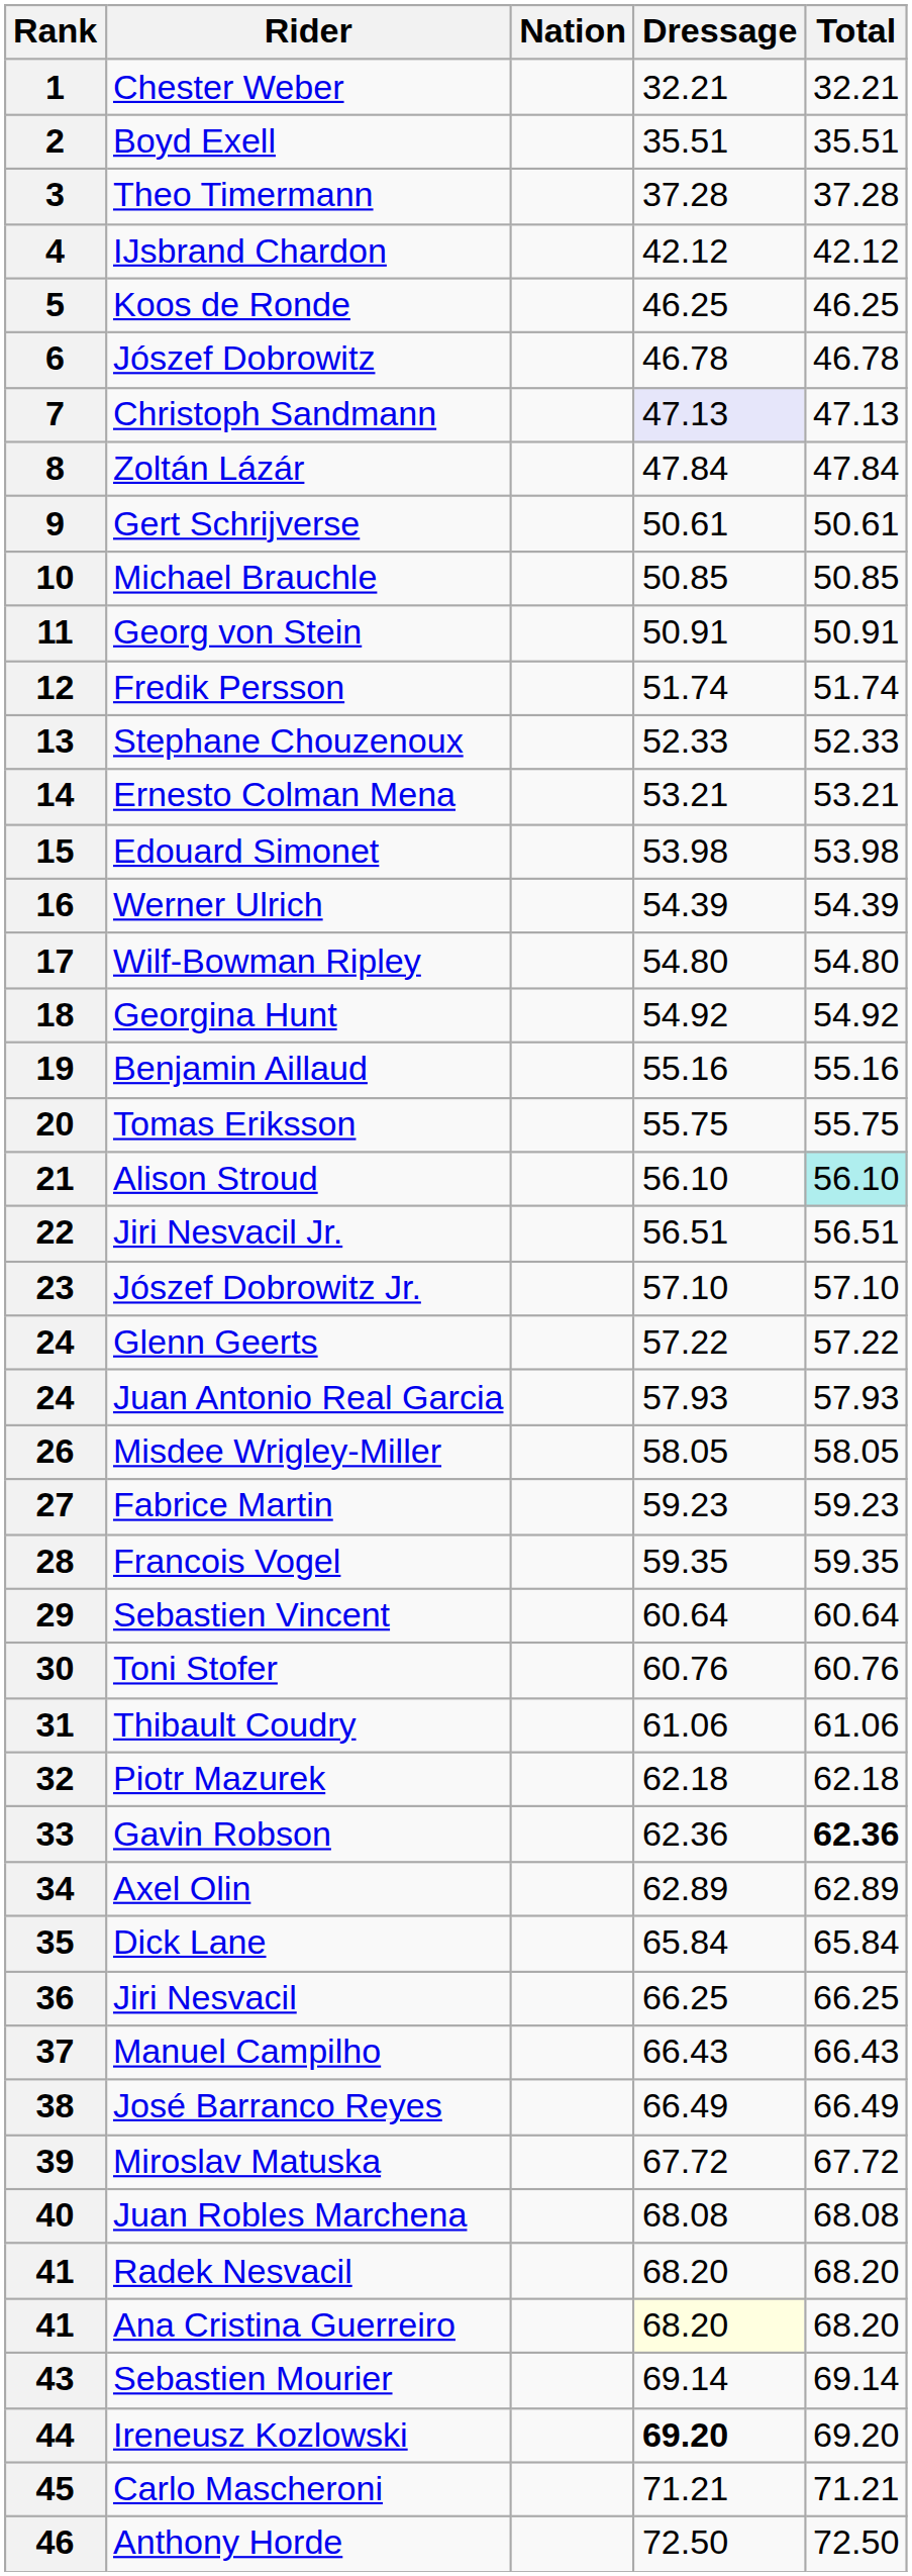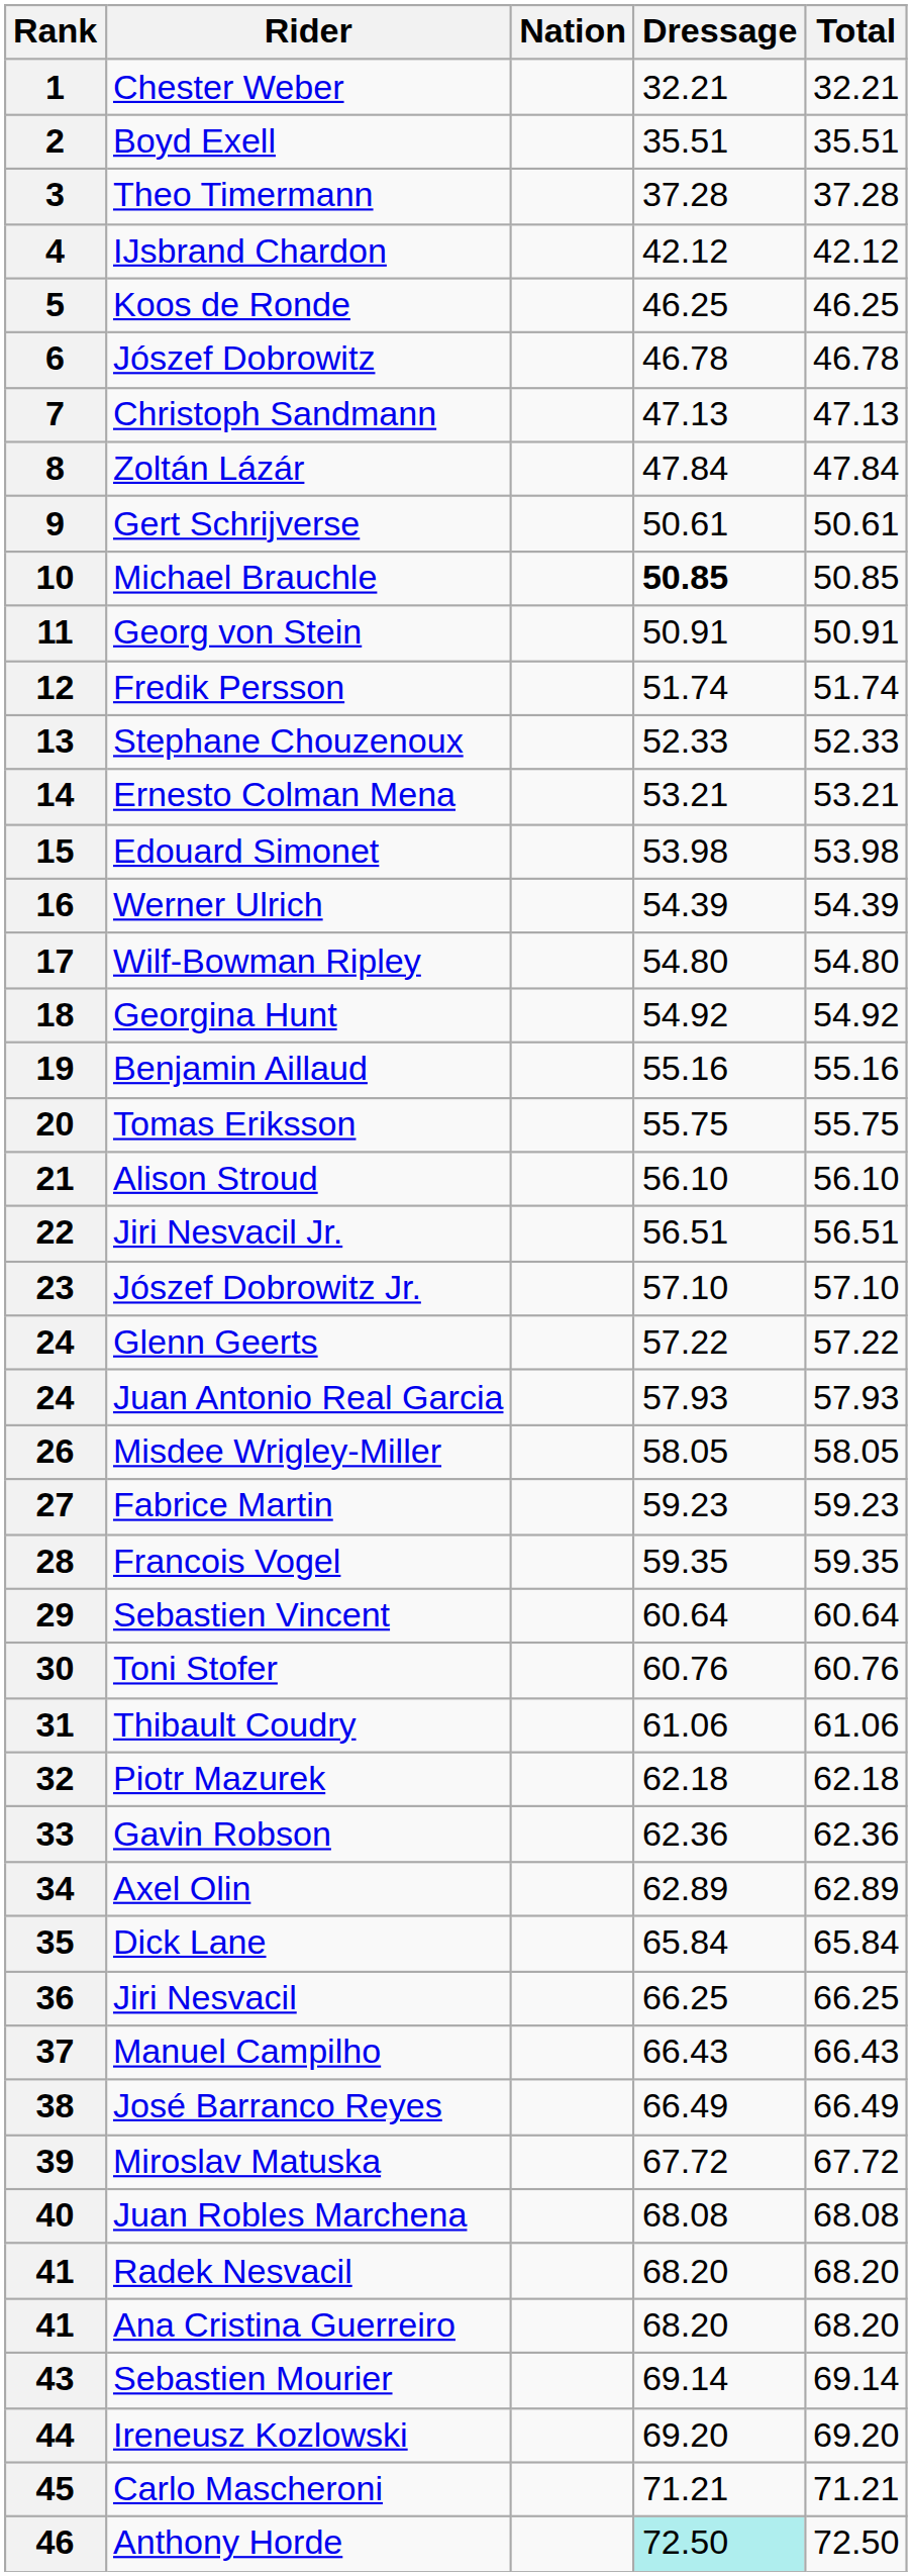7 | Dressage: lavender background -> no background
10 | Dressage: normal -> bold
21 | Total: paleturquoise background -> no background
33 | Total: bold -> normal
41 / Ana Cristina Guerreiro | Dressage: lightyellow background -> no background
44 | Dressage: bold -> normal
46 | Dressage: no background -> paleturquoise background
